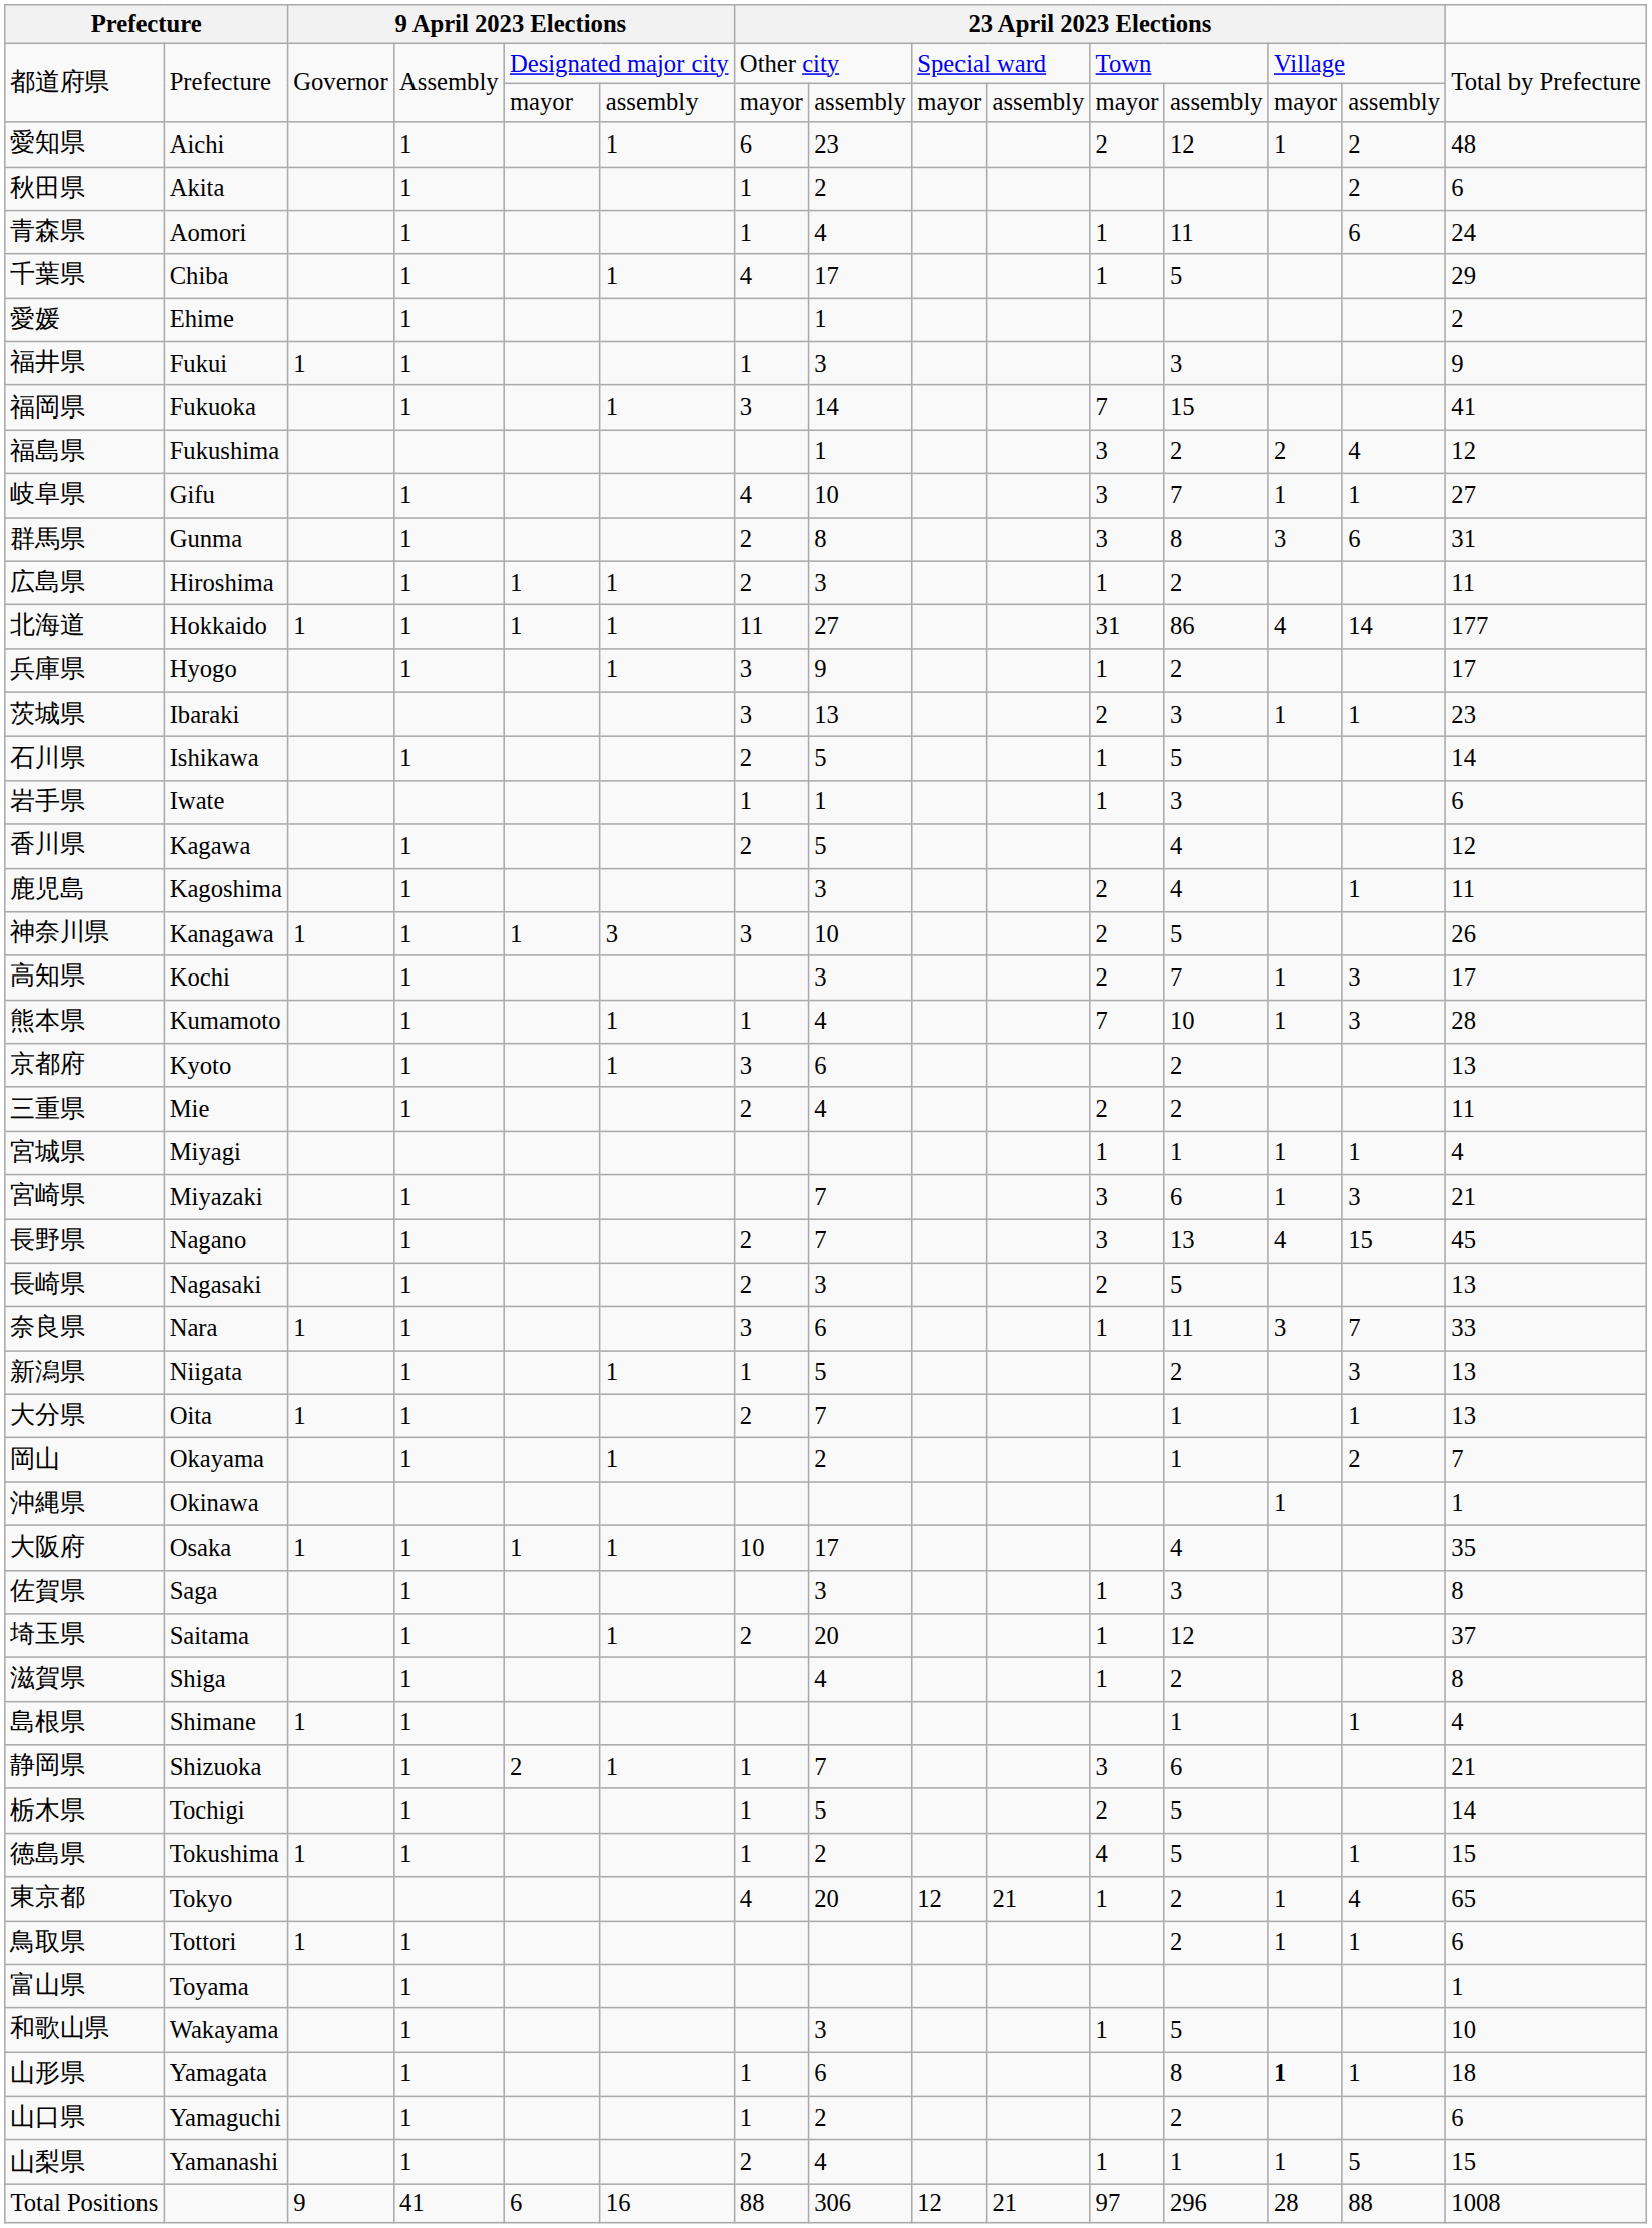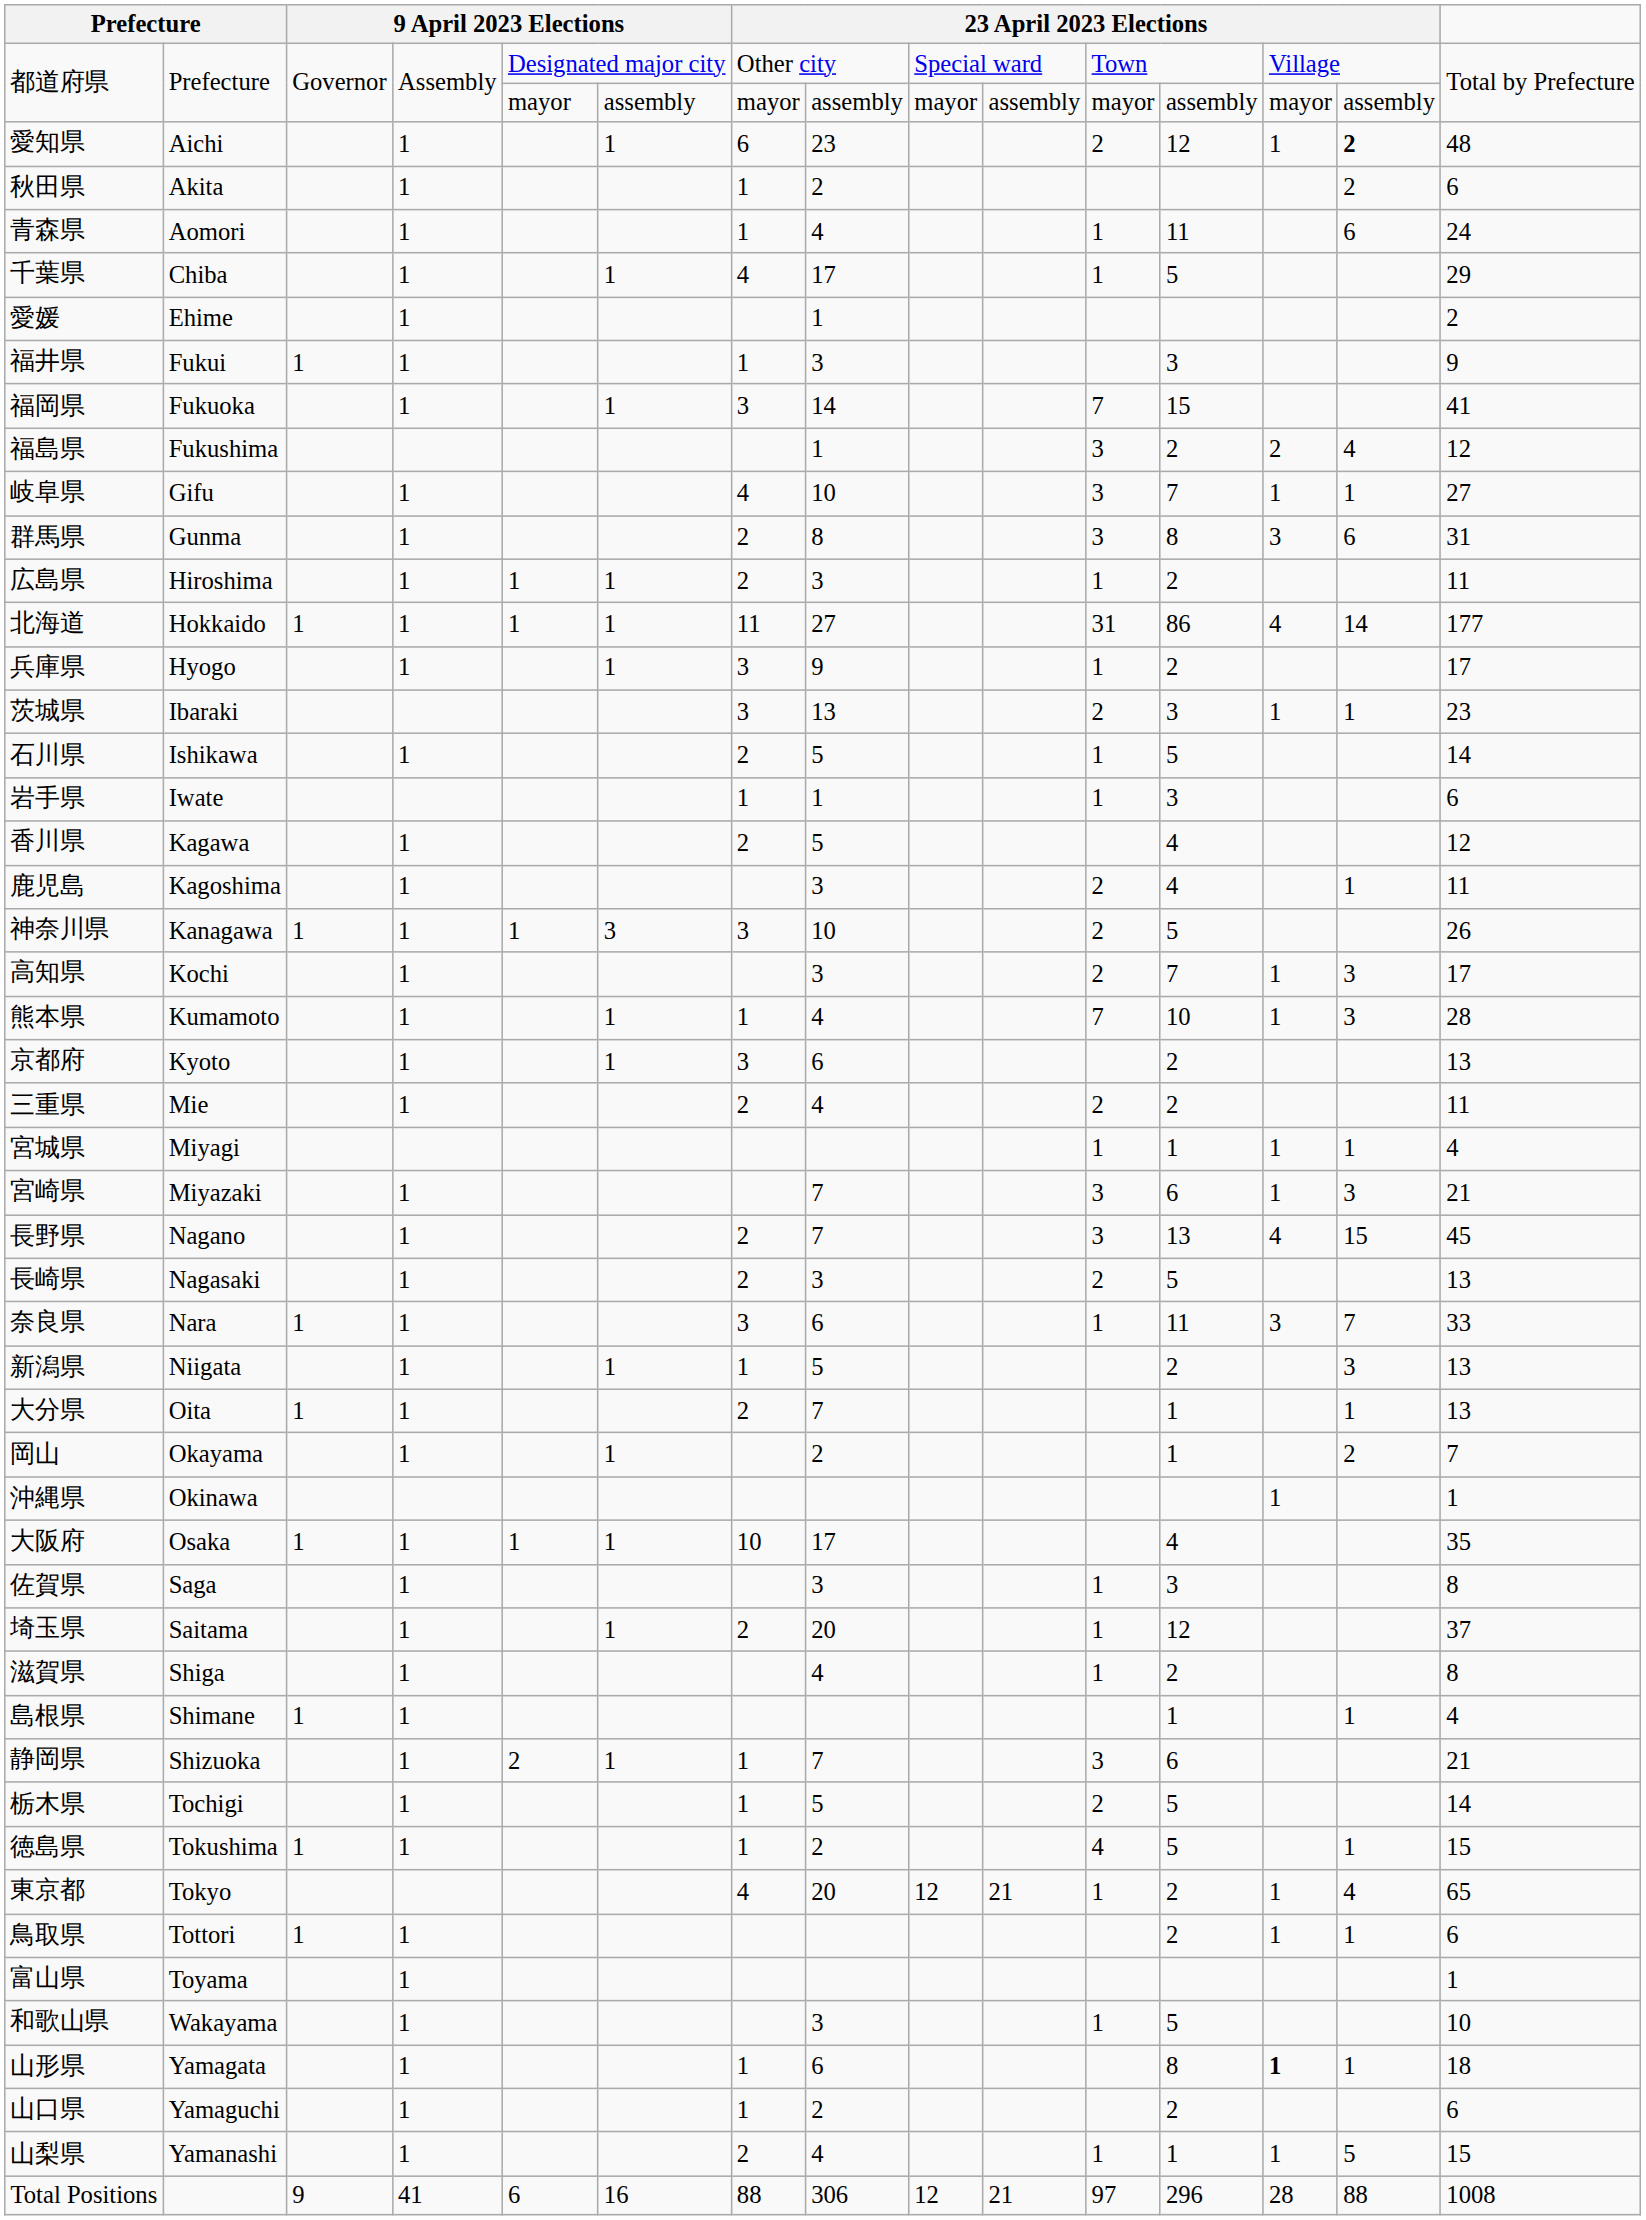愛知県 | column 14: normal -> bold
